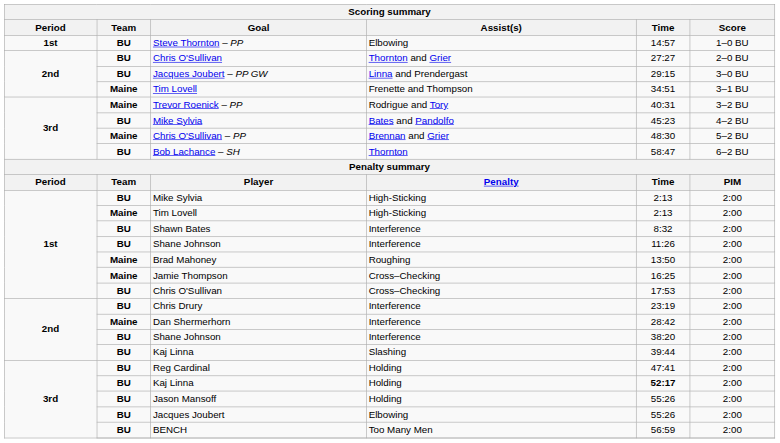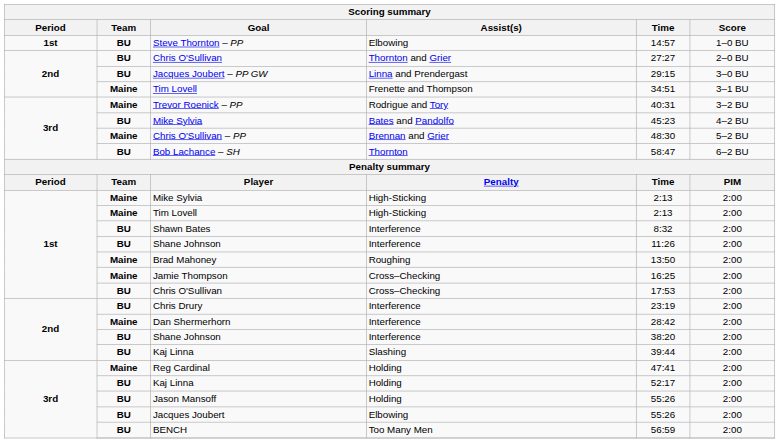1st / Mike Sylvia | Team: BU -> Maine
Reg Cardinal | Team: BU -> Maine
3rd / Kaj Linna | Time: bold -> normal
